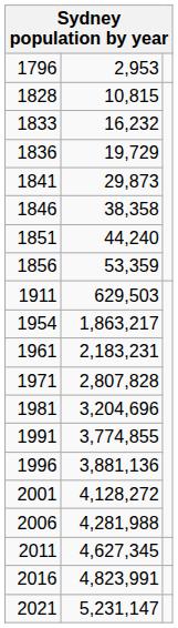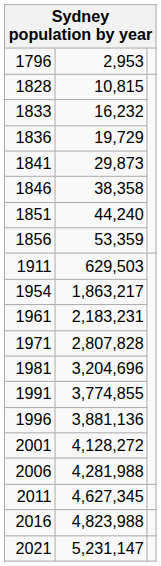2016 | column 2: 4,823,991 -> 4,823,988
